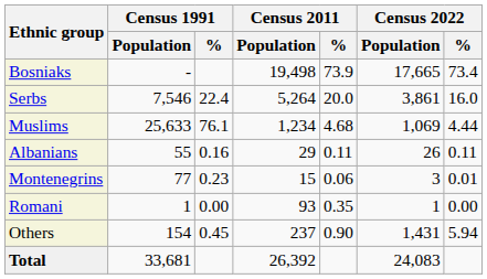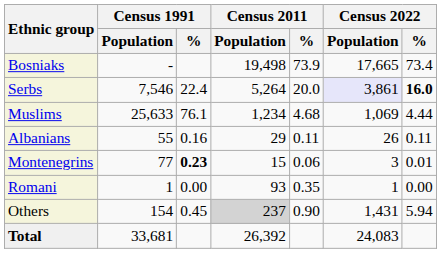Serbs | Census 2022 / Population: no background -> lavender background
Serbs | Census 2022 / %: normal -> bold
Montenegrins | Census 1991 / %: normal -> bold
Others | Census 2011 / Population: no background -> lightgrey background
